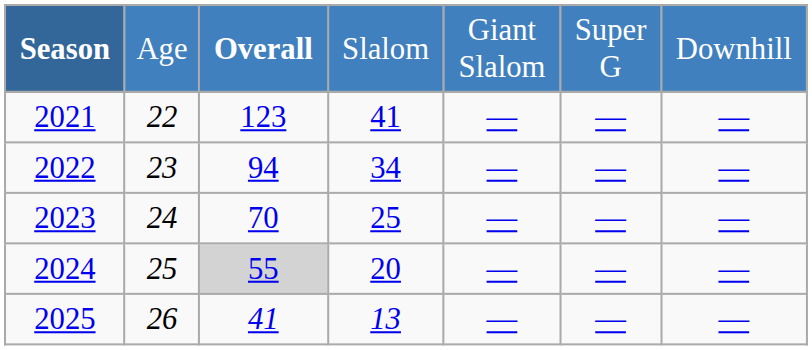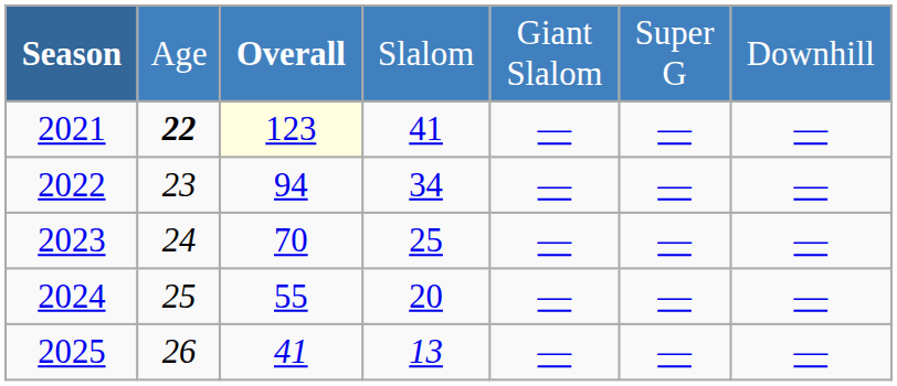2021 | column 2: normal -> bold
2021 | column 3: no background -> lightyellow background
2024 | column 3: lightgrey background -> no background
